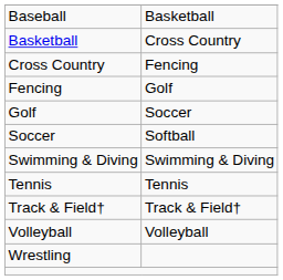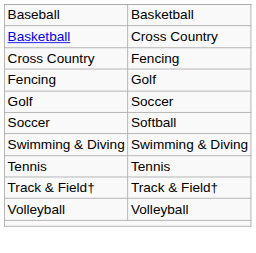- row: Wrestling
